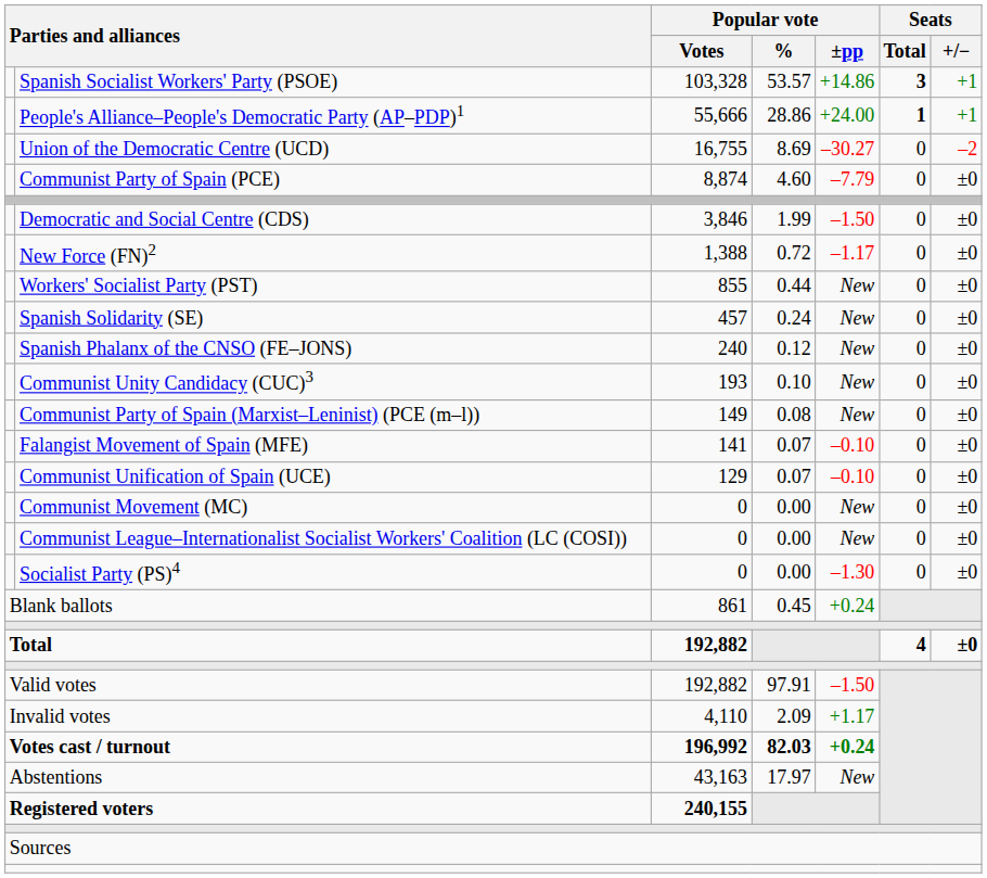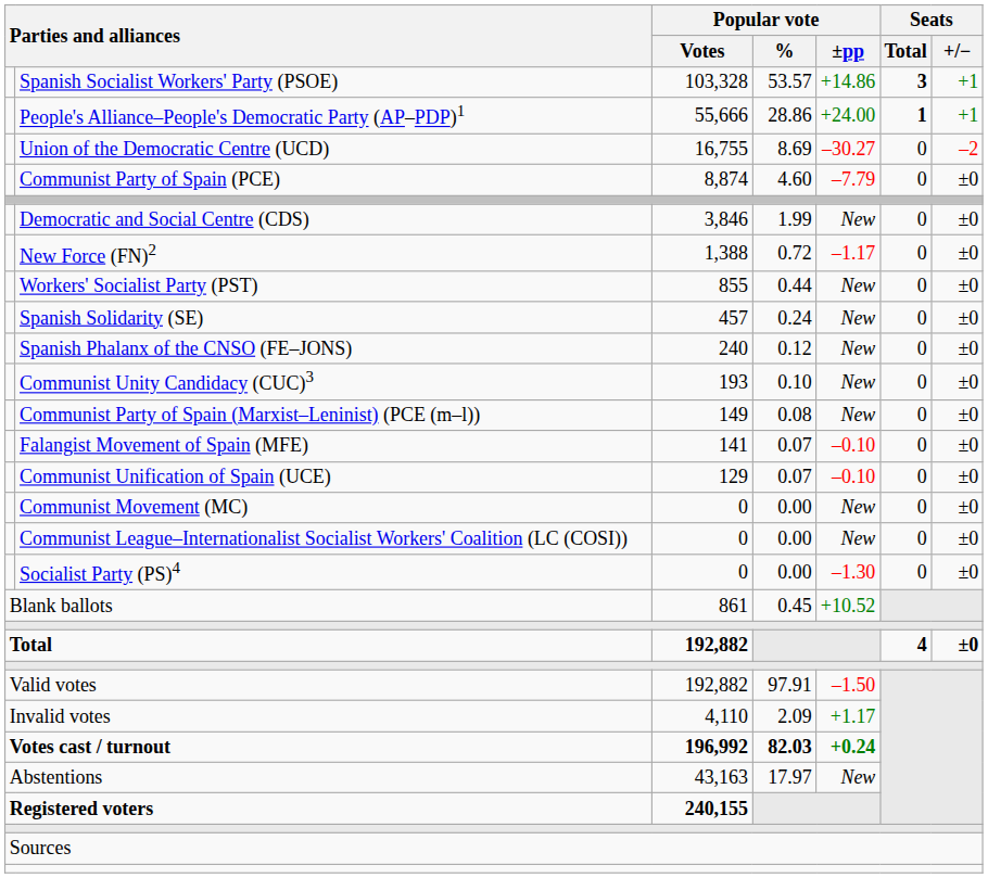Democratic and Social Centre (CDS) | Popular vote / ±pp: –1.50 -> New
Blank ballots | Popular vote / ±pp: +0.24 -> +10.52
